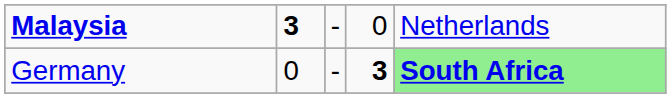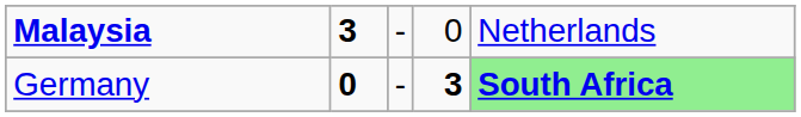Germany | column 2: normal -> bold
